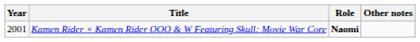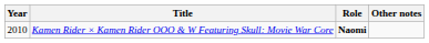row 2 | Year: 2001 -> 2010
